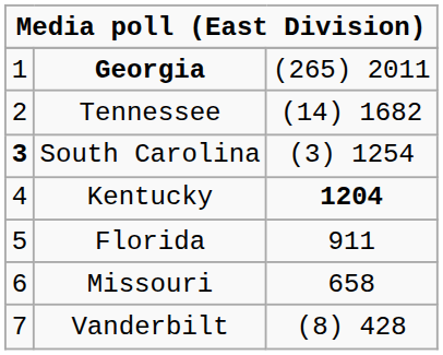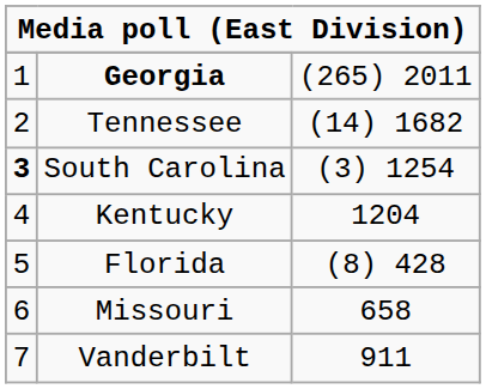Kentucky | column 3: bold -> normal
Florida | column 3: 911 -> (8) 428
Vanderbilt | column 3: (8) 428 -> 911
